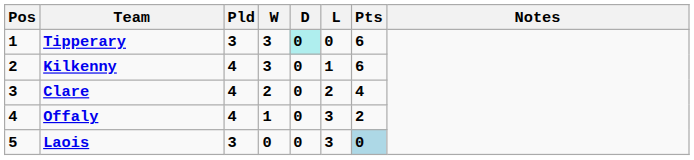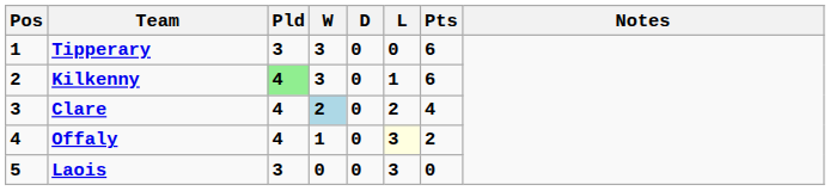Tipperary | D: paleturquoise background -> no background
Kilkenny | Pld: no background -> lightgreen background
Clare | W: no background -> lightblue background
Offaly | L: no background -> lightyellow background
Laois | Pts: lightblue background -> no background
